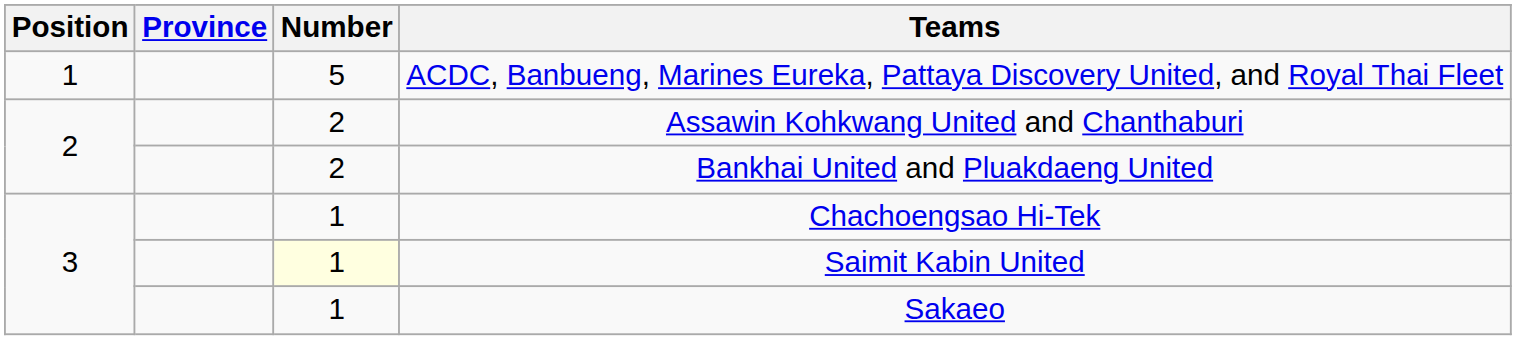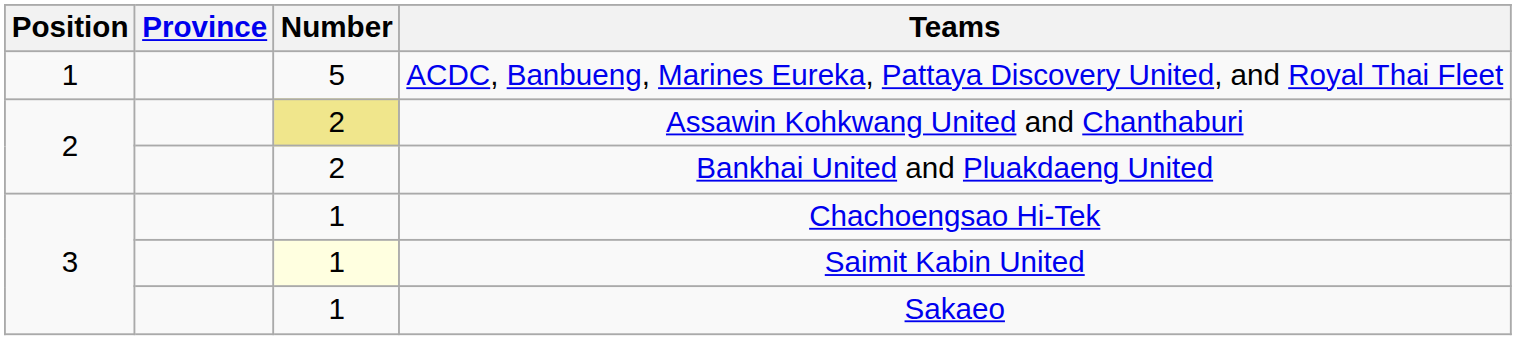Assawin Kohkwang United and Chanthaburi | Number: no background -> khaki background
